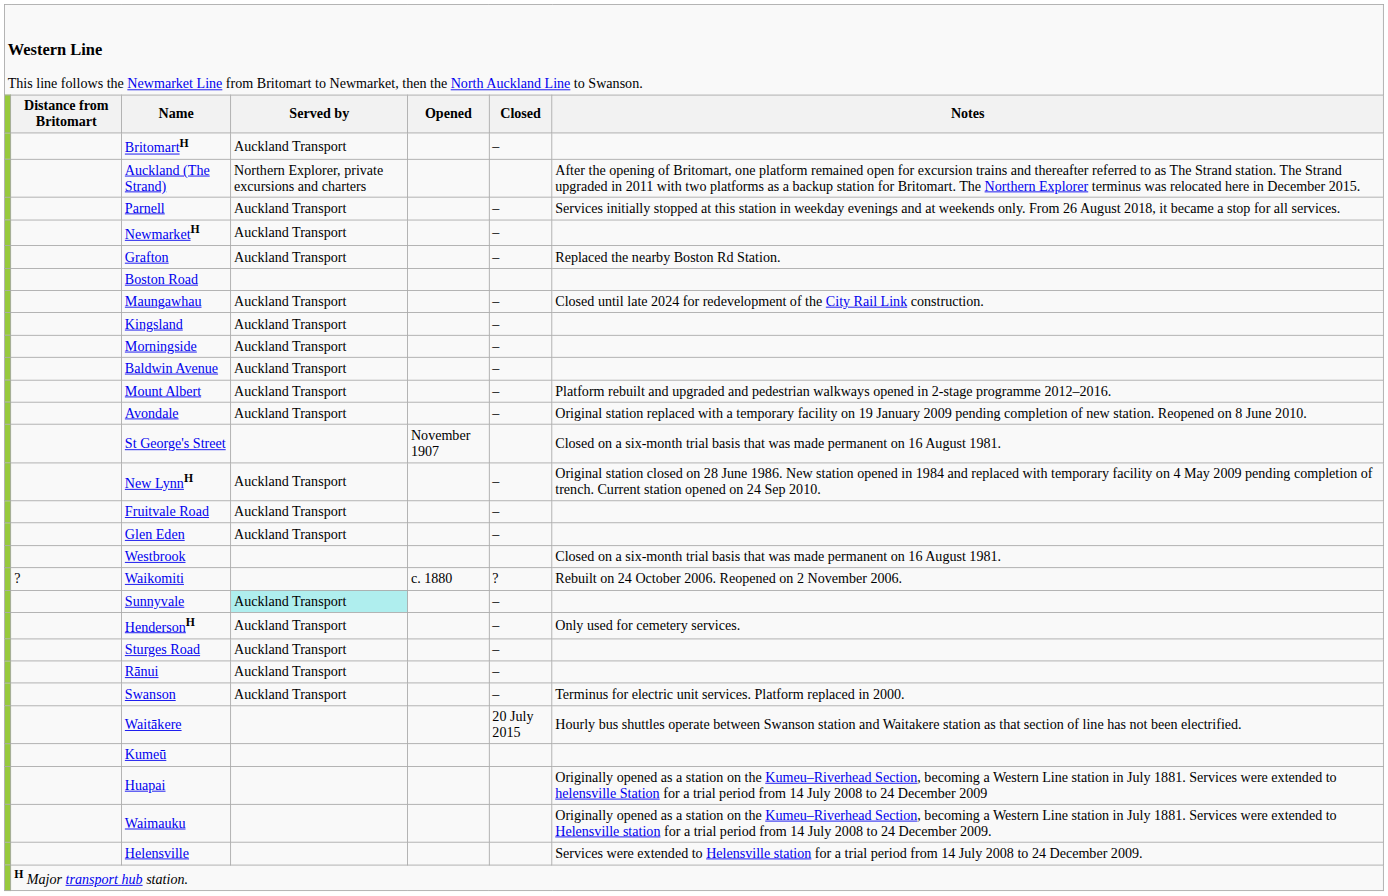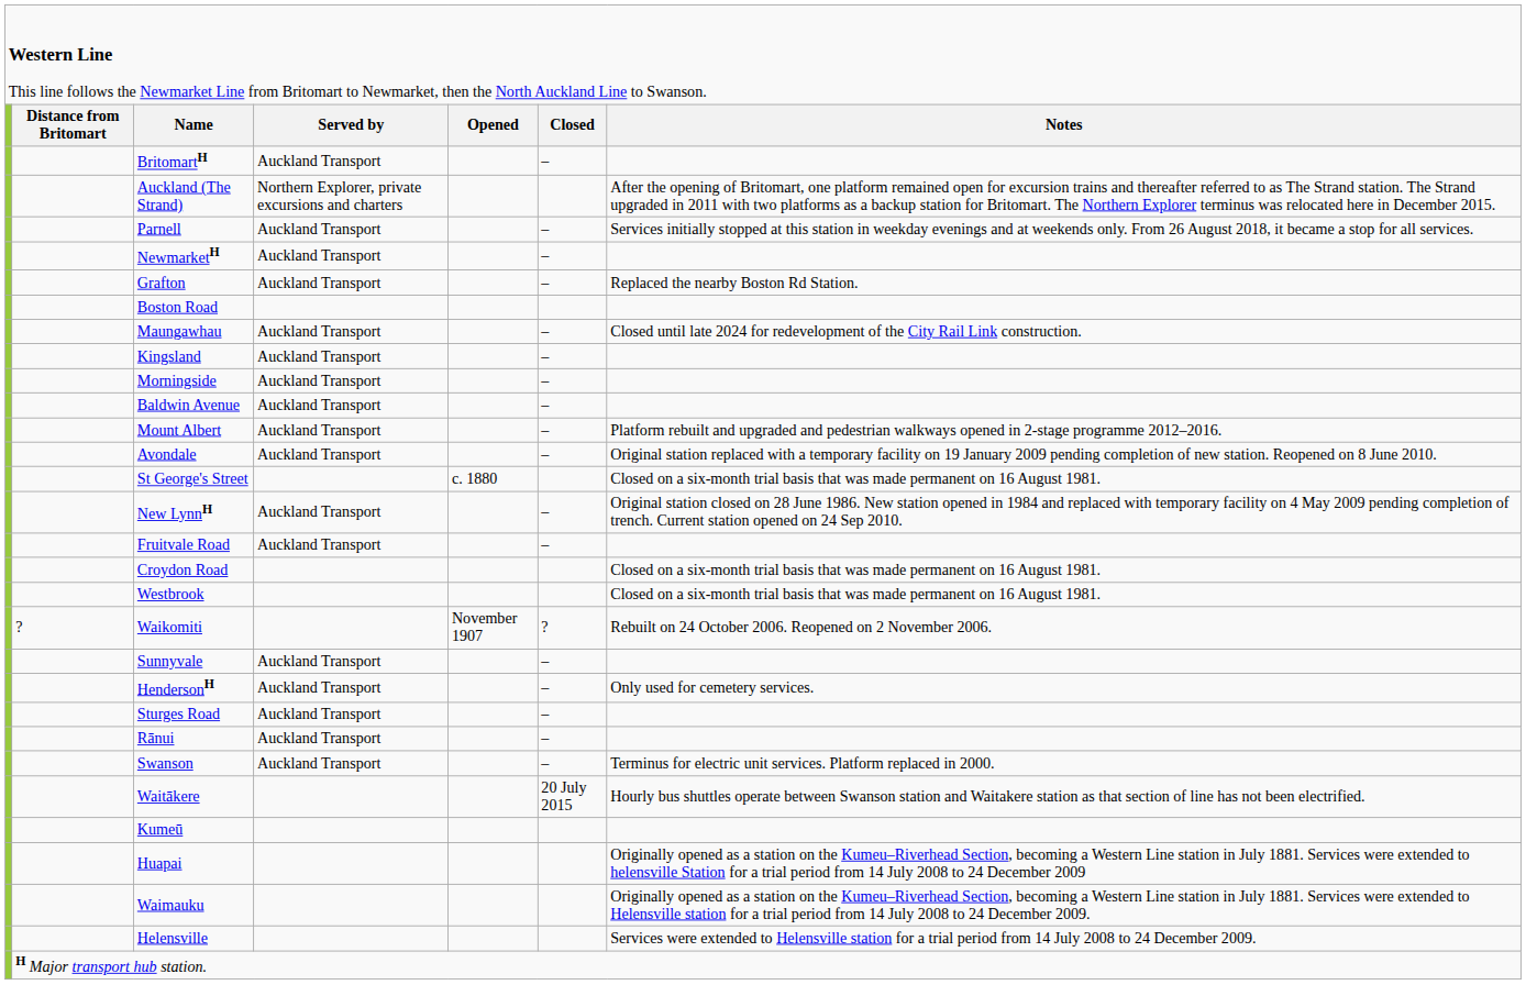St George's Street | column 5: November 1907 -> c. 1880
+ row: Croydon Road | Closed on a six-month trial basis that was made permanent on 16 August 1981.
- row: Glen Eden | Auckland Transport | –
Waikomiti | column 5: c. 1880 -> November 1907
Sunnyvale | column 4: paleturquoise background -> no background
